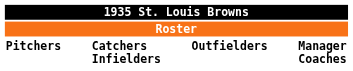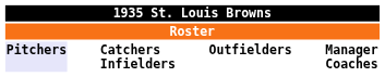Pitchers | column 1: no background -> lavender background
